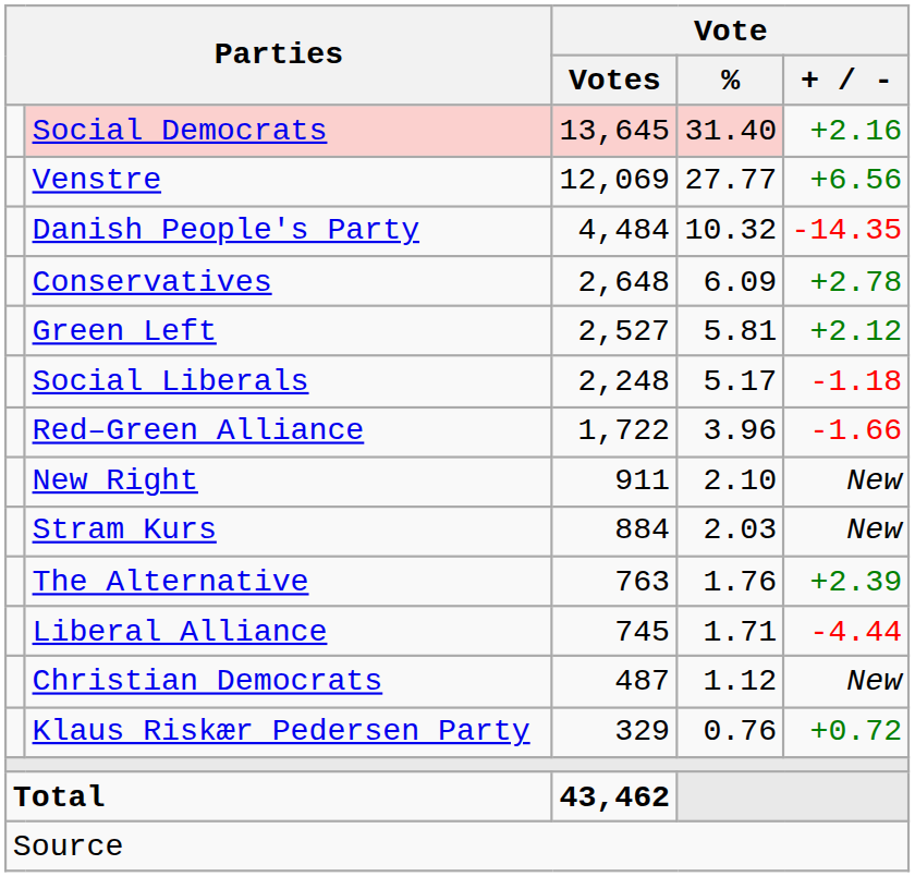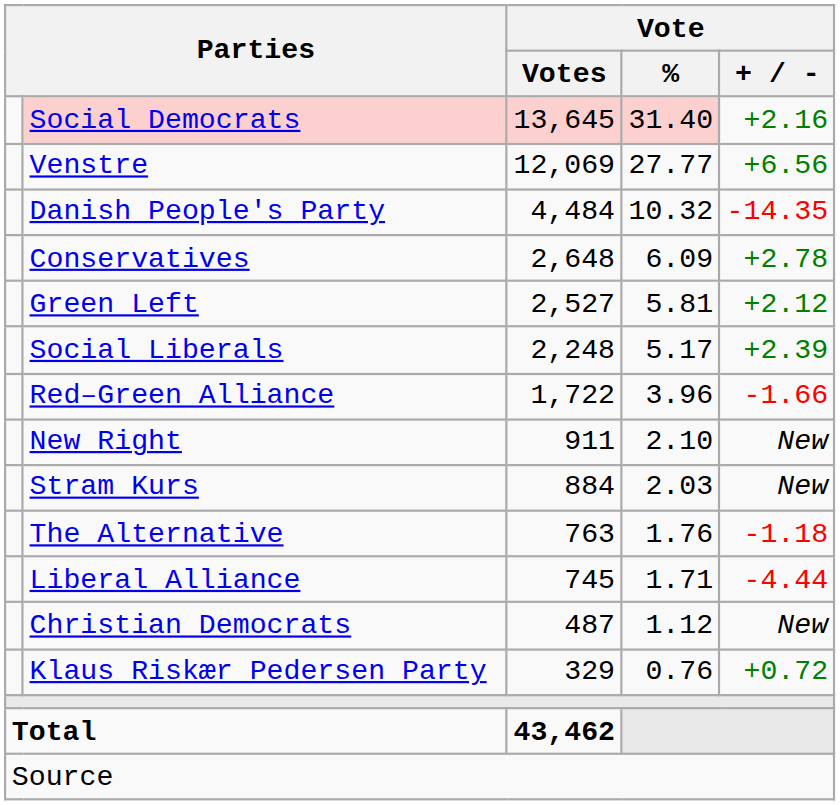Social Liberals | Vote / + / -: -1.18 -> +2.39
The Alternative | Vote / + / -: +2.39 -> -1.18
